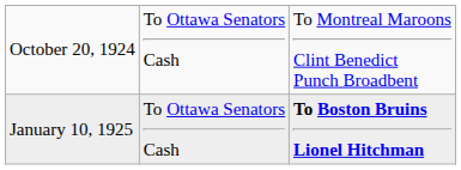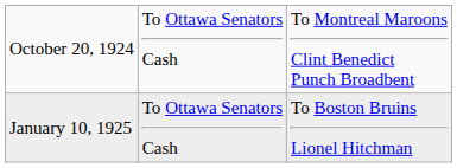January 10, 1925 | column 3: bold -> normal
